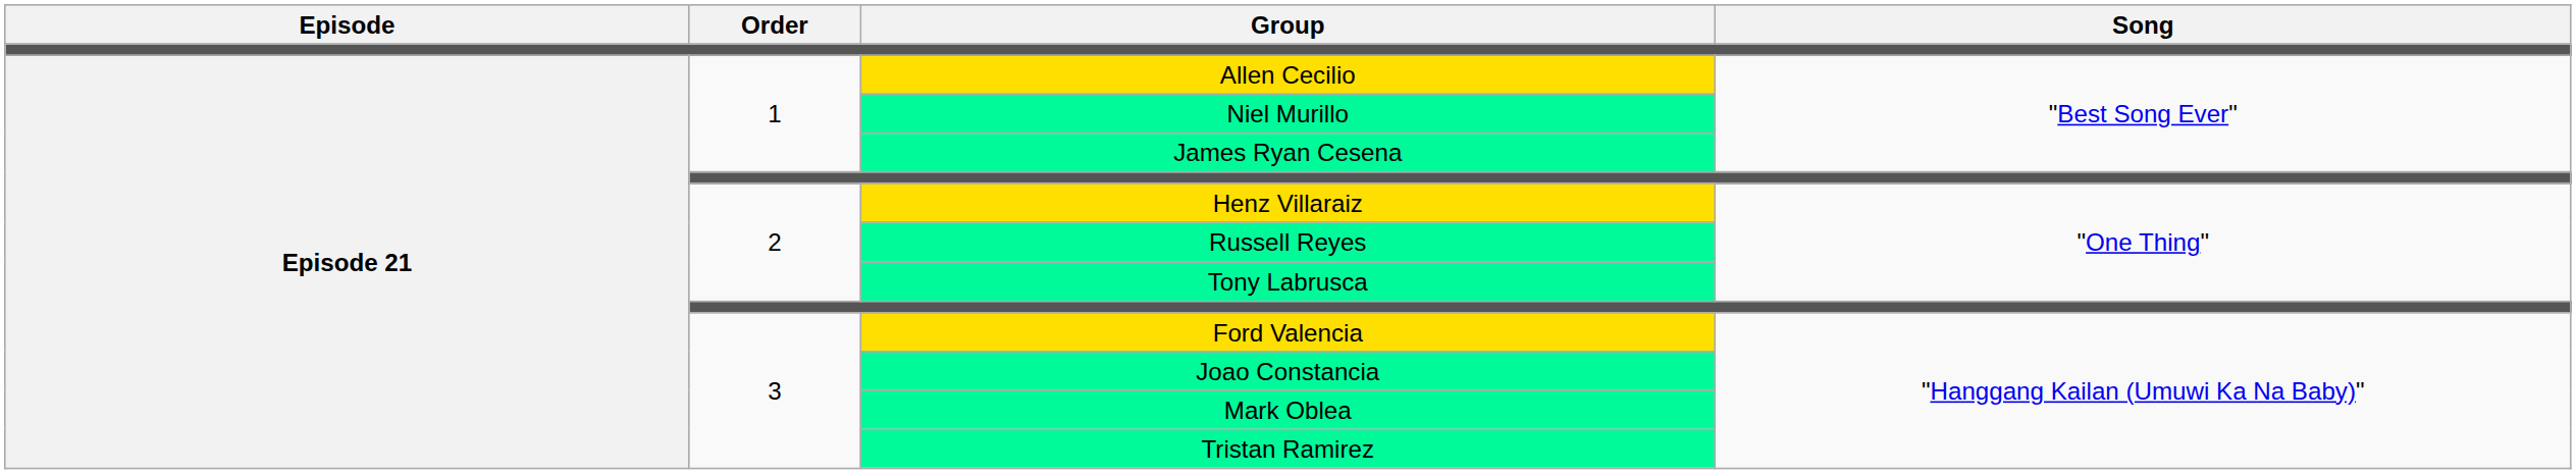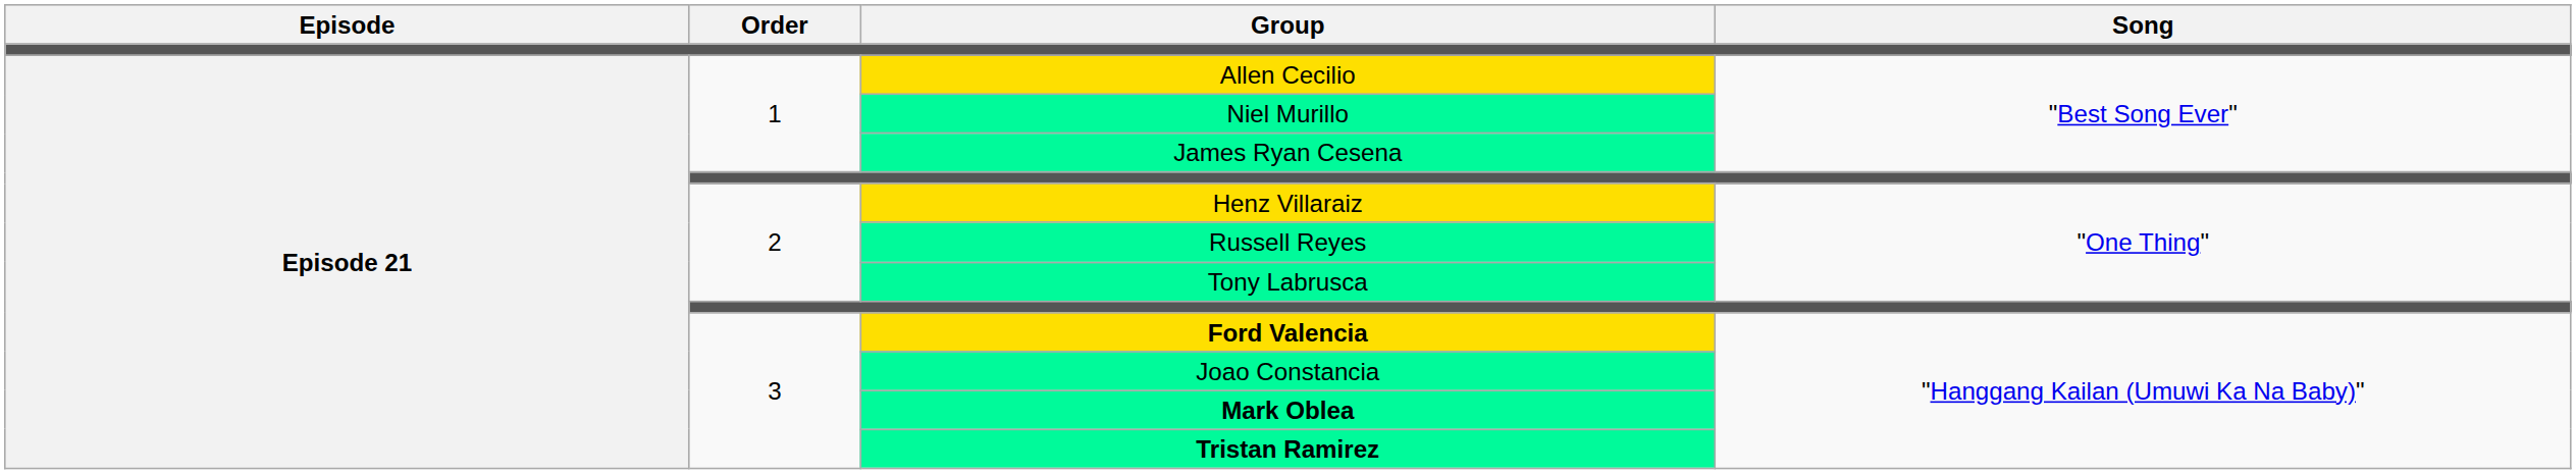Ford Valencia | Group: normal -> bold
Mark Oblea | Group: normal -> bold
Tristan Ramirez | Group: normal -> bold
